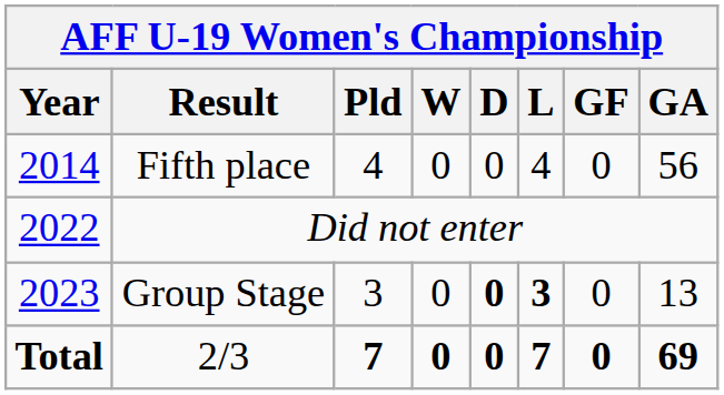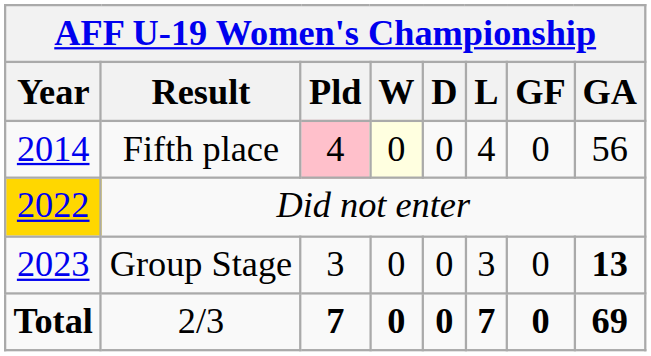Fifth place | Pld: no background -> pink background
Fifth place | W: no background -> lightyellow background
Did not enter | Year: no background -> gold background
Group Stage | D: bold -> normal
Group Stage | L: bold -> normal
Group Stage | GA: normal -> bold
